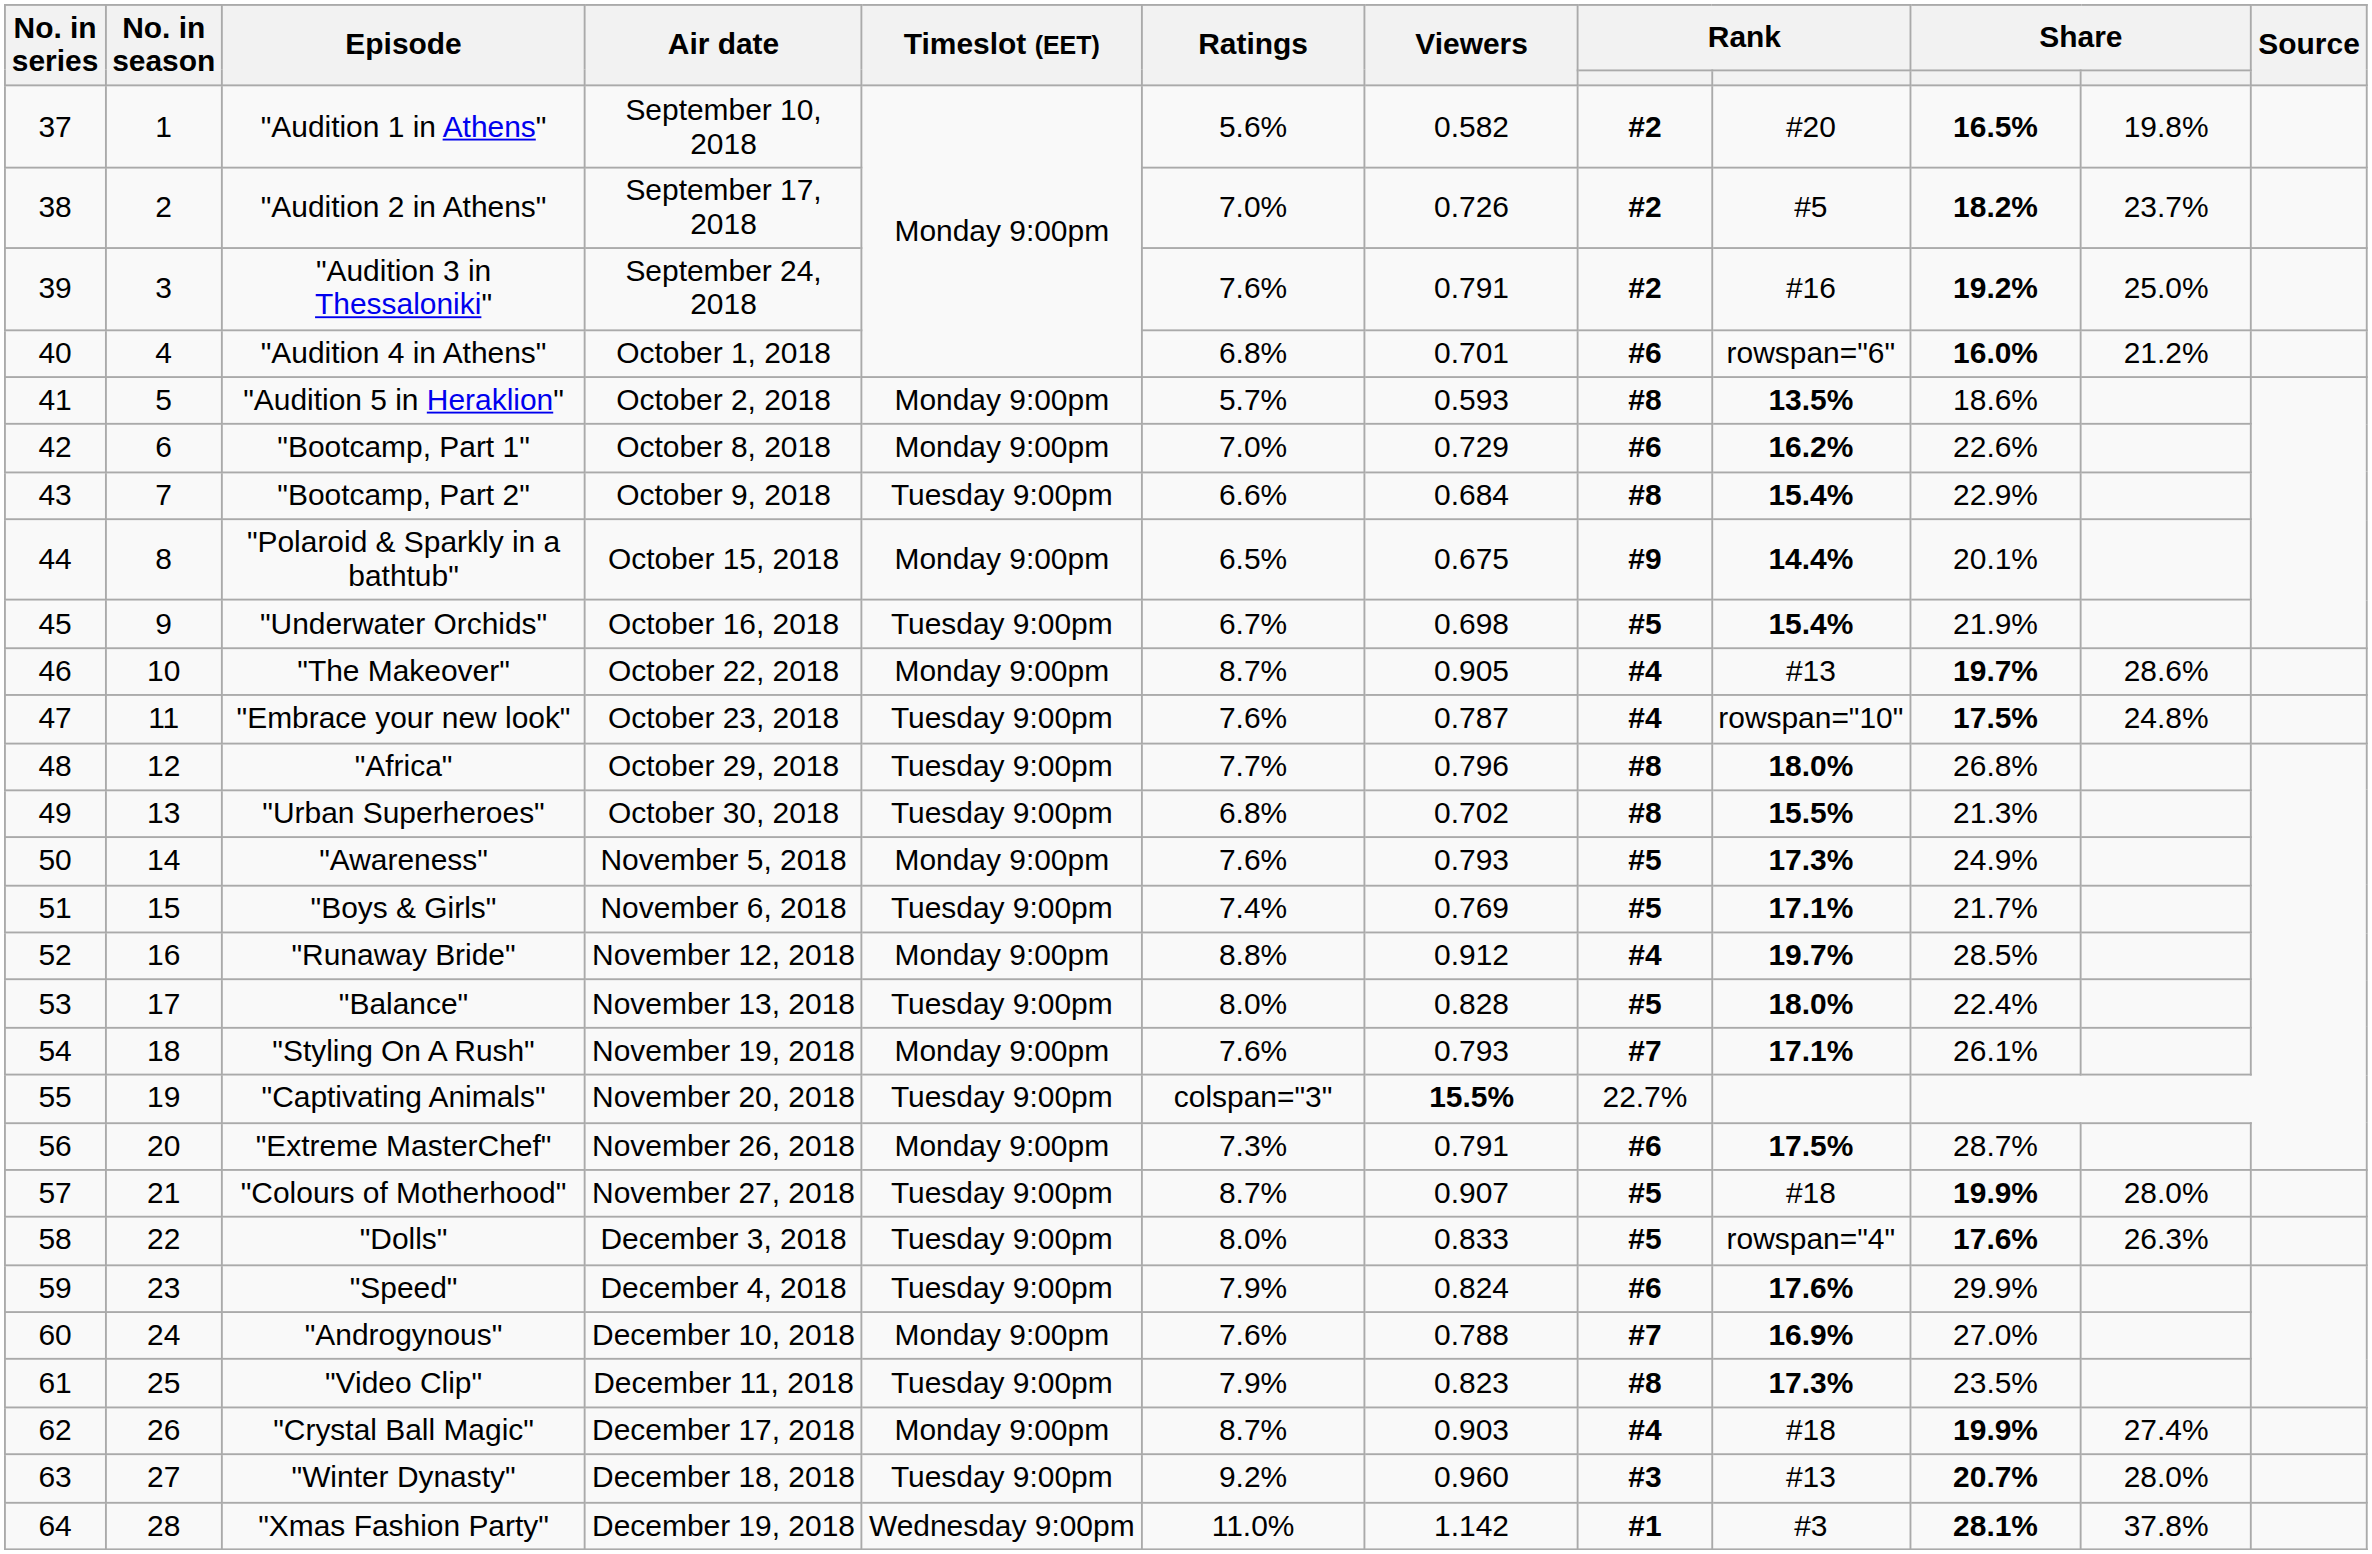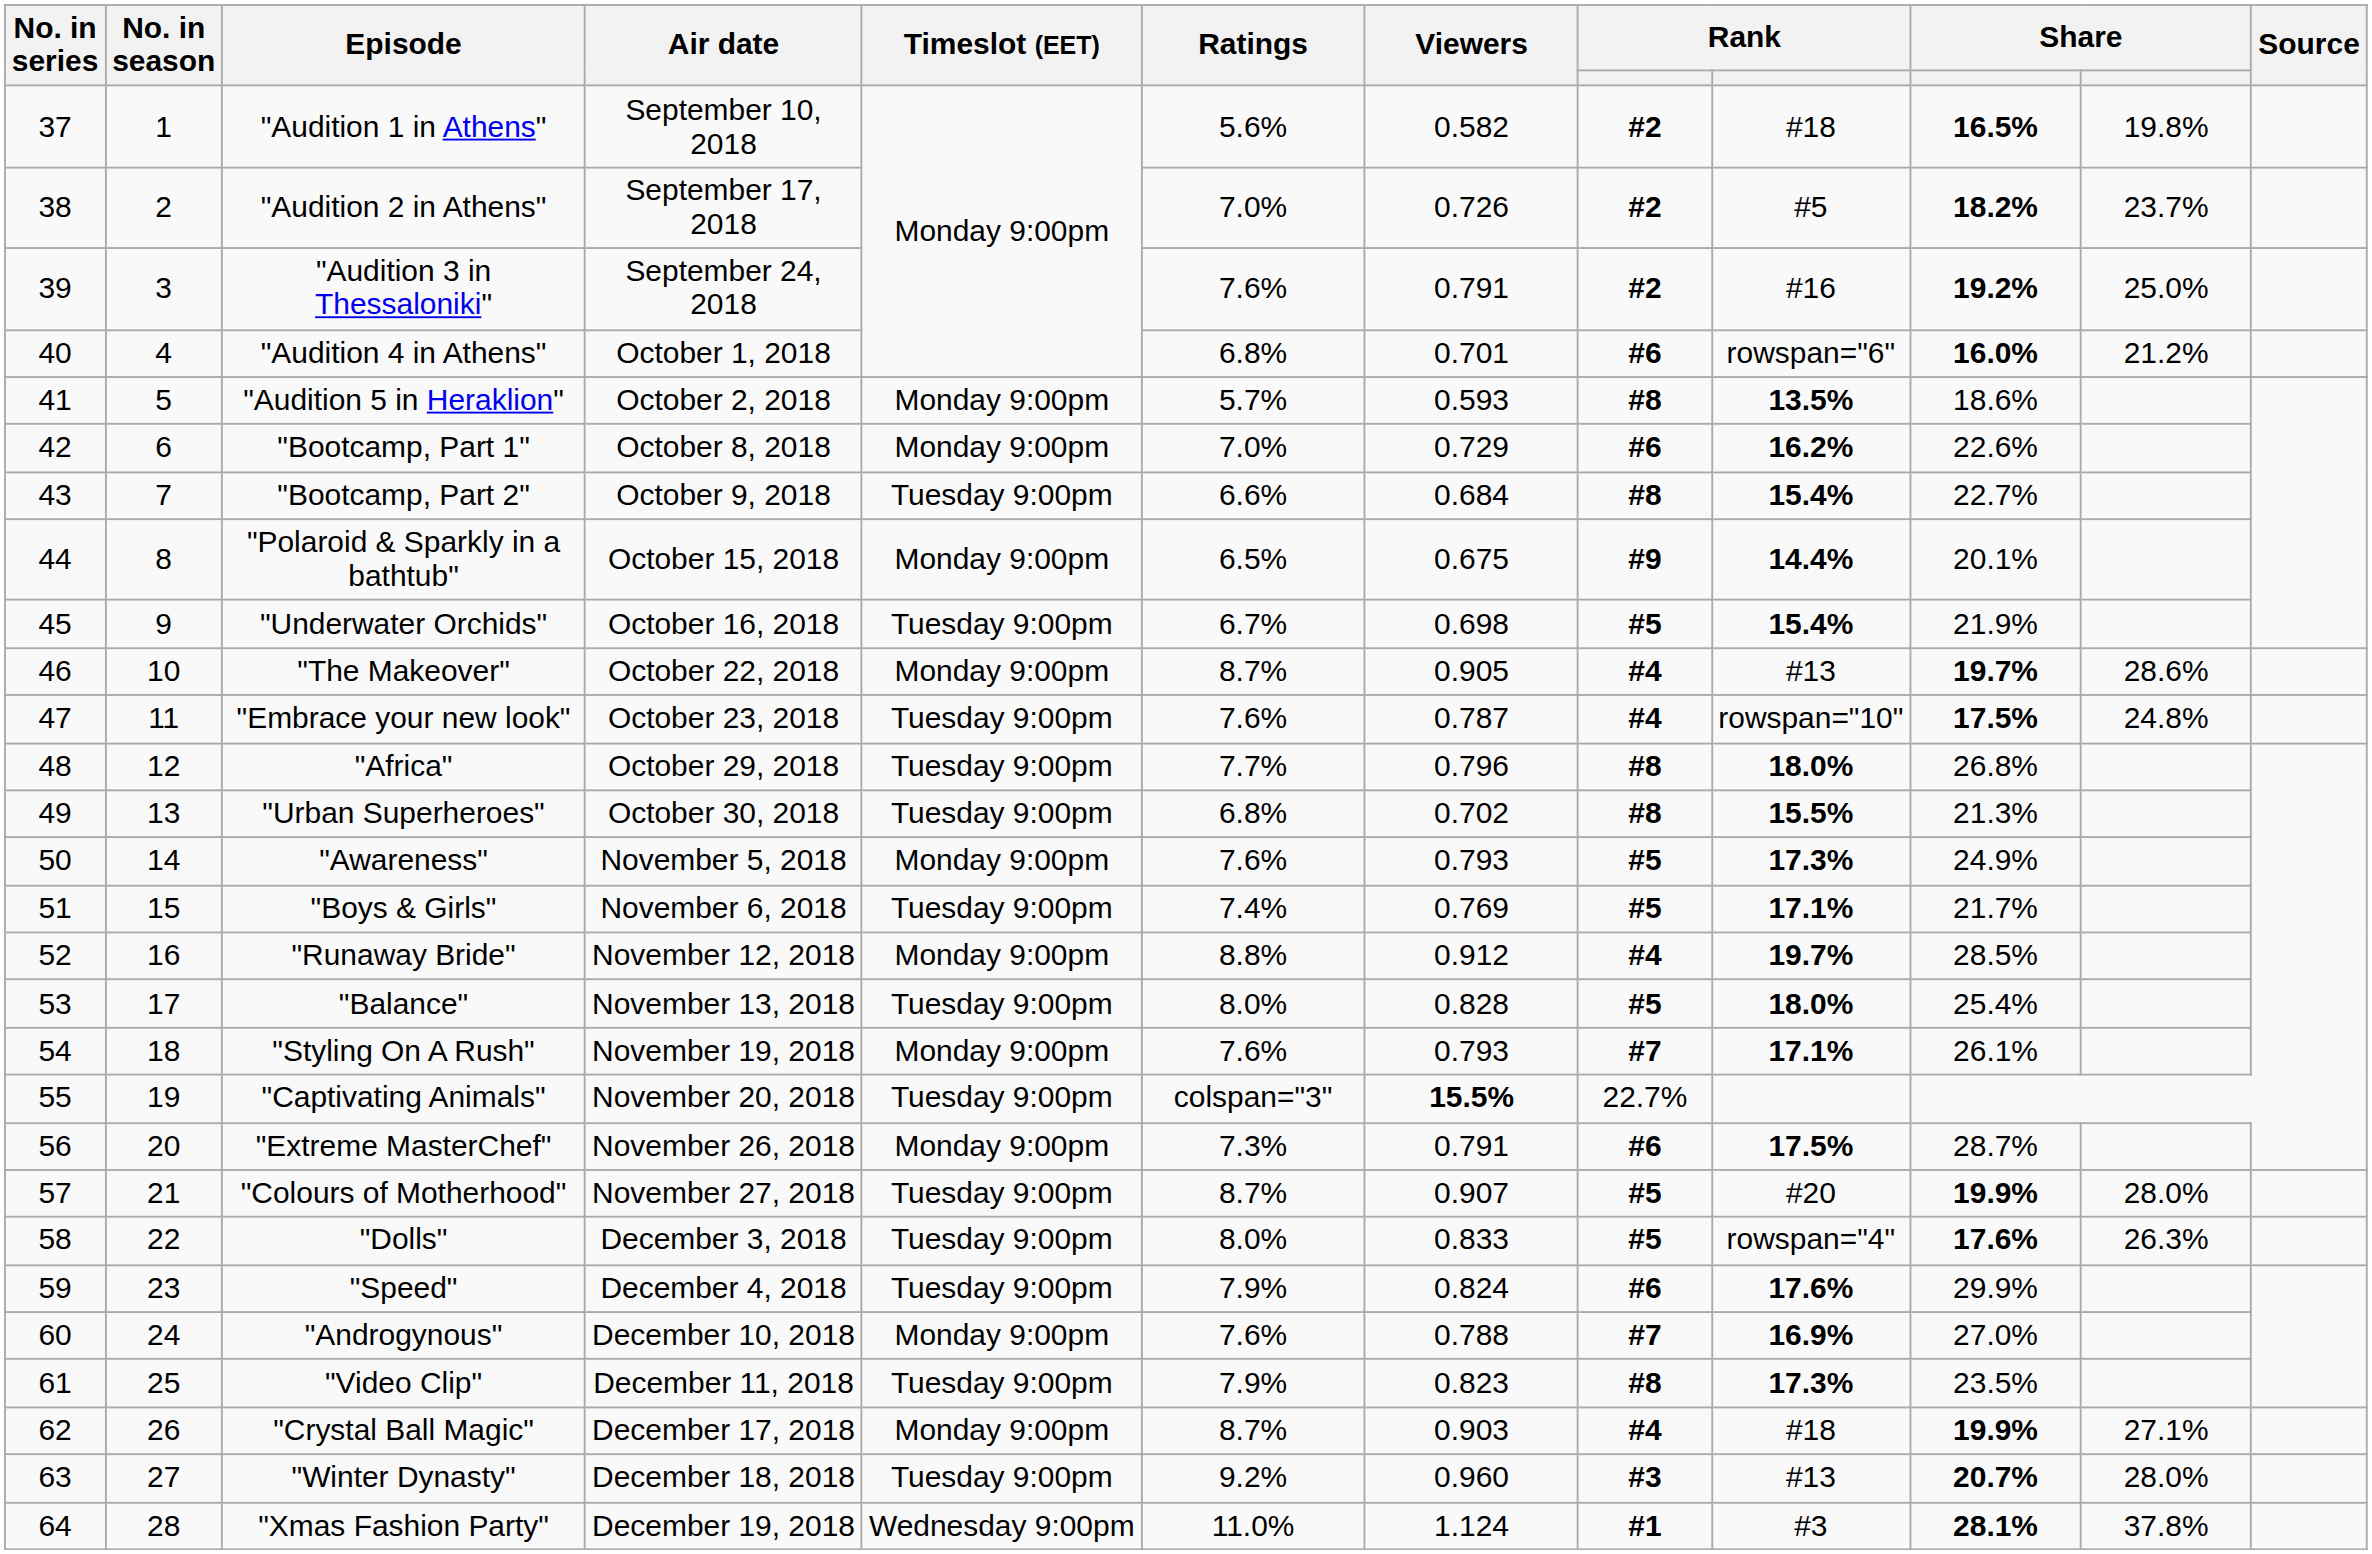"Audition 1 in Athens" | column 9: #20 -> #18
"Bootcamp, Part 2" | column 10: 22.9% -> 22.7%
"Balance" | column 10: 22.4% -> 25.4%
"Colours of Motherhood" | column 9: #18 -> #20
"Crystal Ball Magic" | column 11: 27.4% -> 27.1%
"Xmas Fashion Party" | Viewers: 1.142 -> 1.124
